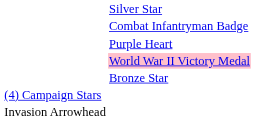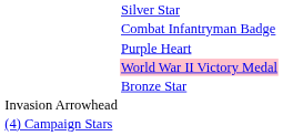row 6 | column 1: (4) Campaign Stars -> Invasion Arrowhead
row 7 | column 1: Invasion Arrowhead -> (4) Campaign Stars
